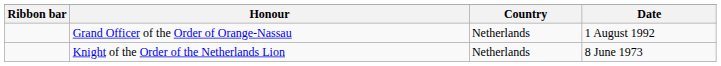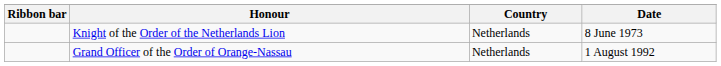rows swapped: Knight of the Order of the Netherlands Lion <-> Grand Officer of the Order of Orange-Nassau
